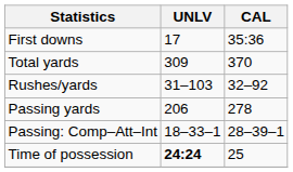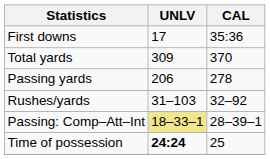rows swapped: Rushes/yards <-> Passing yards
Passing: Comp–Att–Int | UNLV: no background -> khaki background
